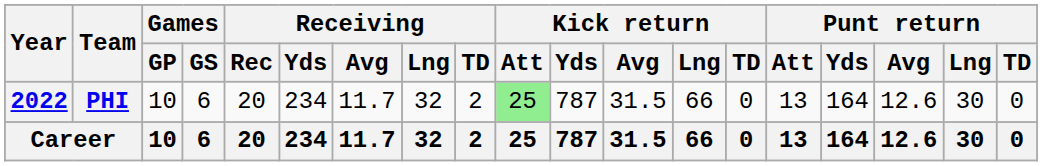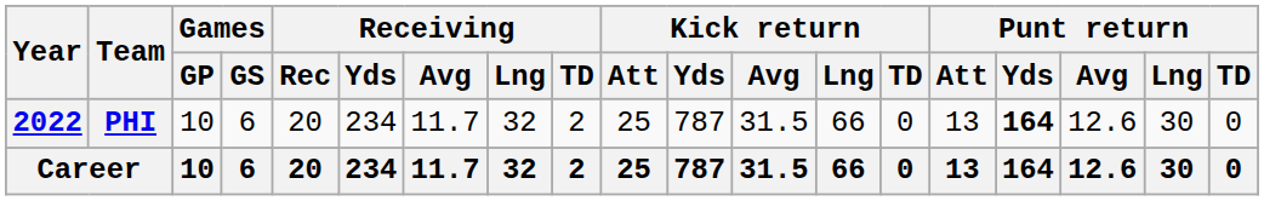PHI | Kick return / Att: lightgreen background -> no background
PHI | Punt return / Yds: normal -> bold
